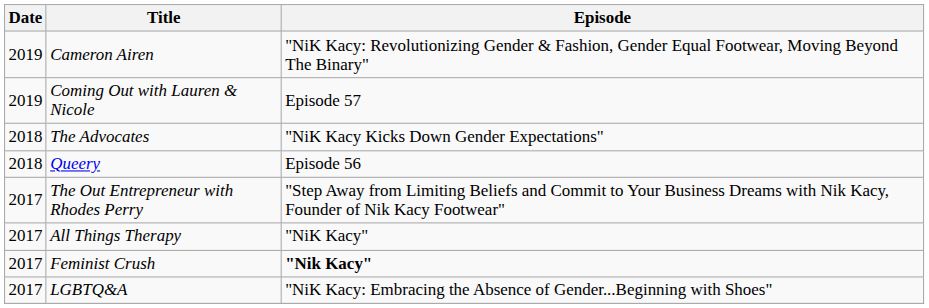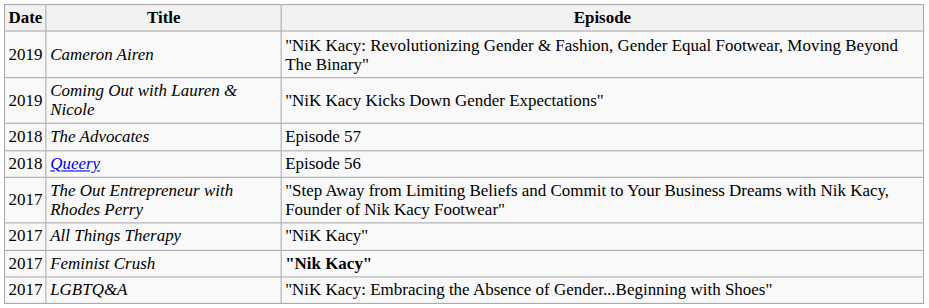Coming Out with Lauren & Nicole | Episode: Episode 57 -> "NiK Kacy Kicks Down Gender Expectations"
The Advocates | Episode: "NiK Kacy Kicks Down Gender Expectations" -> Episode 57
